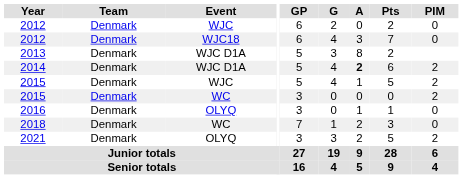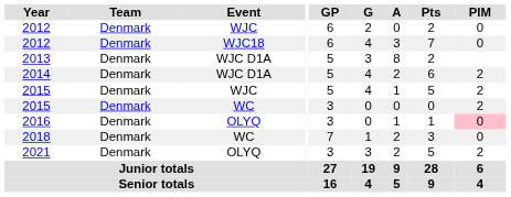2014 | A: bold -> normal
2016 | PIM: no background -> pink background
